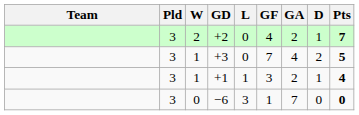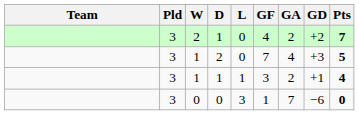columns swapped: D <-> GD
